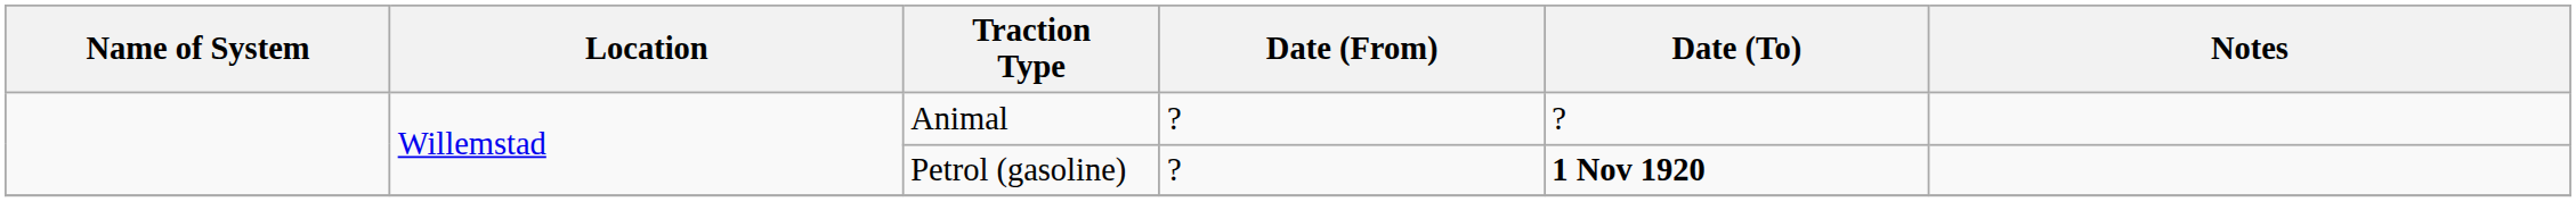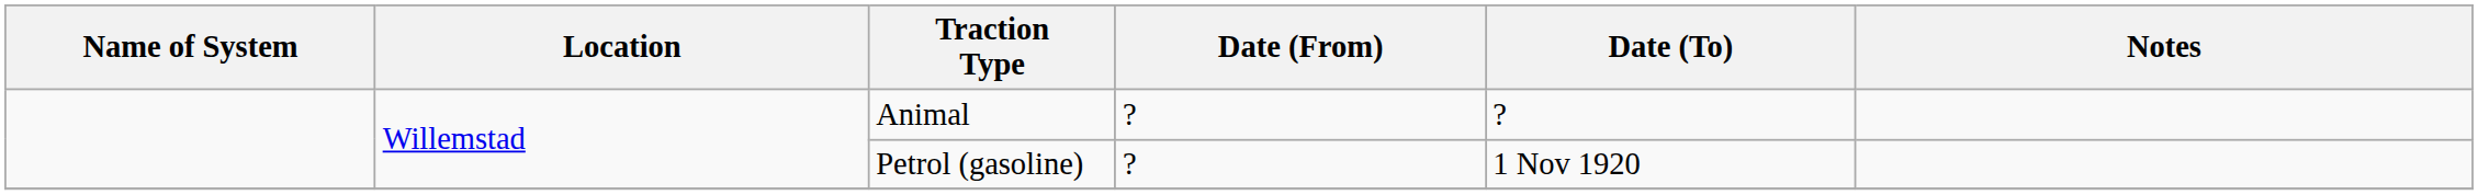Petrol (gasoline) | Date (To): bold -> normal
